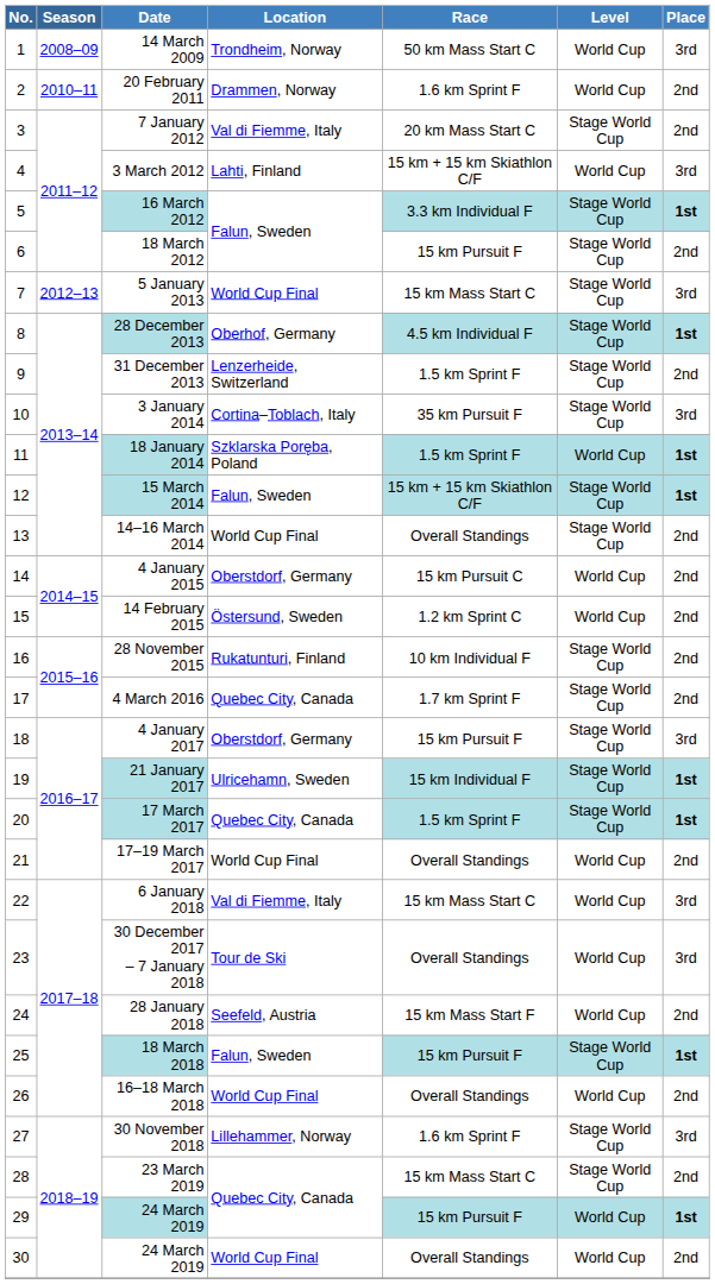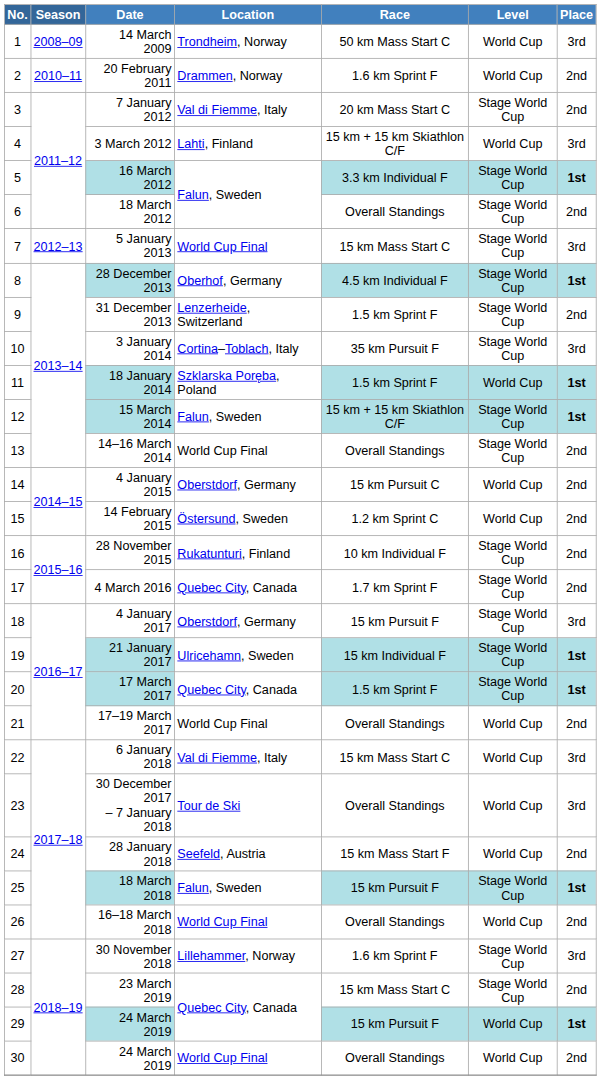18 March 2012 | Race: 15 km Pursuit F -> Overall Standings
